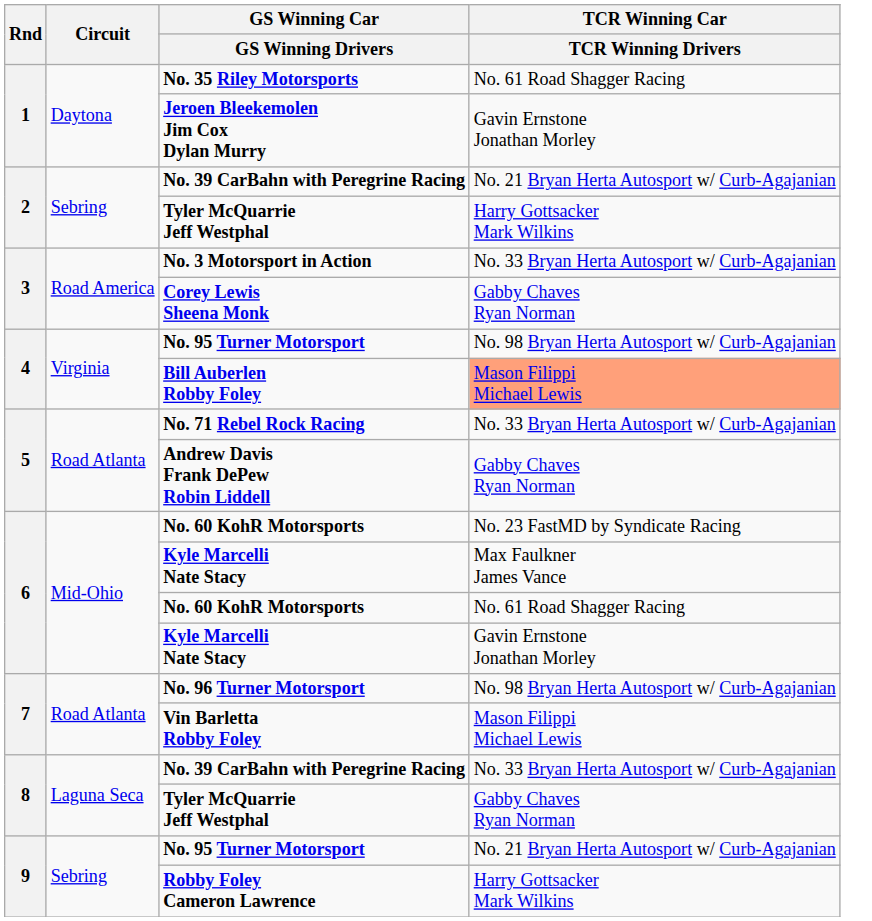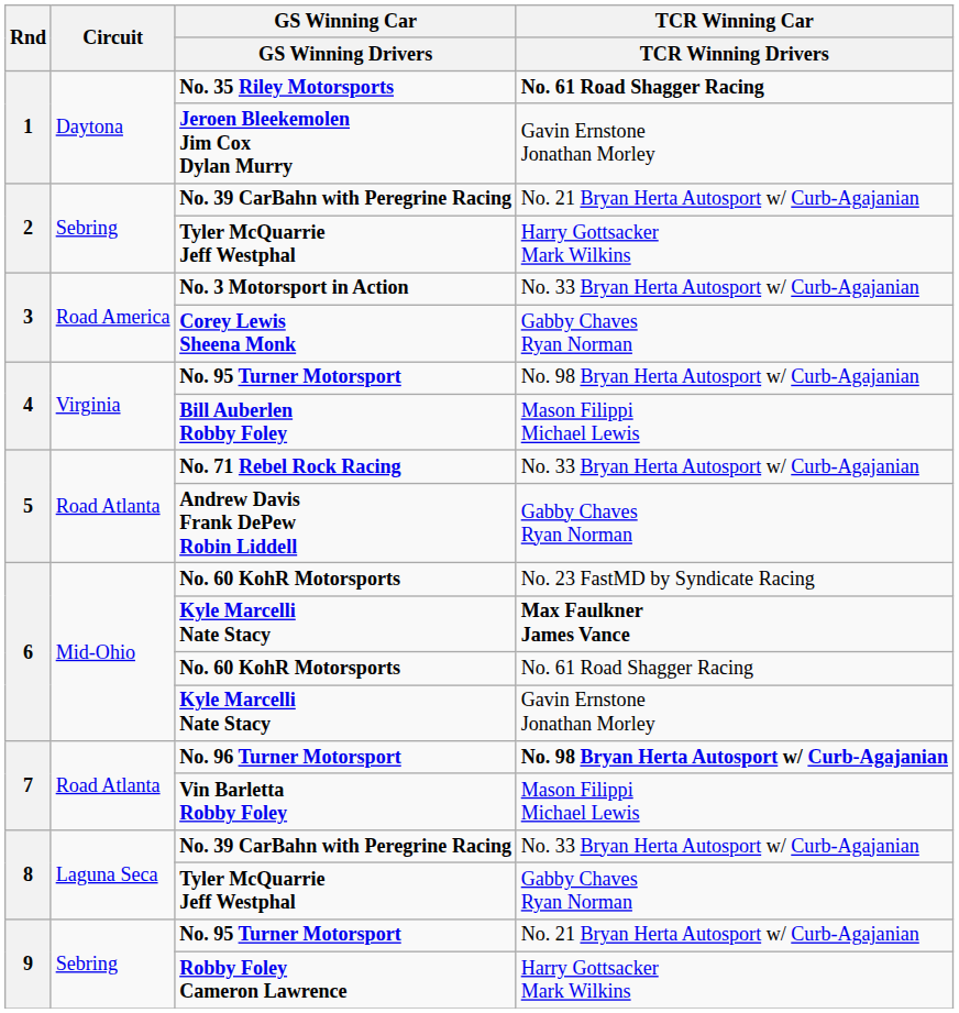No. 35 Riley Motorsports | TCR Winning Car / TCR Winning Drivers: normal -> bold
Bill Auberlen Robby Foley | TCR Winning Car / TCR Winning Drivers: lightsalmon background -> no background
Kyle Marcelli Nate Stacy / Max Faulkner James Vance | TCR Winning Car / TCR Winning Drivers: normal -> bold
No. 96 Turner Motorsport | TCR Winning Car / TCR Winning Drivers: normal -> bold
